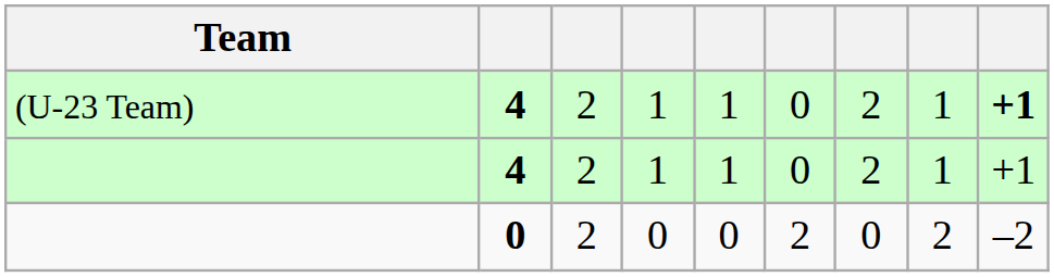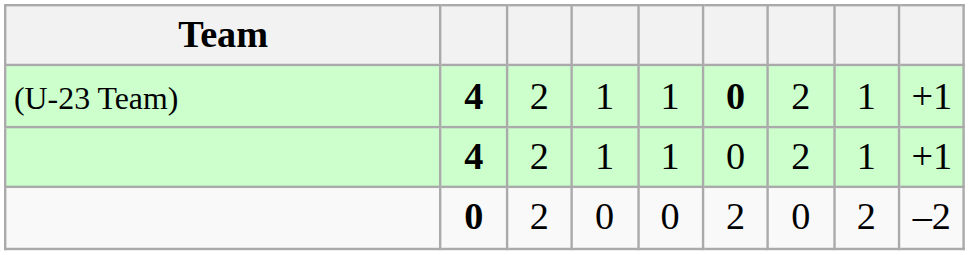(U-23 Team) | column 6: normal -> bold
(U-23 Team) | column 9: bold -> normal
